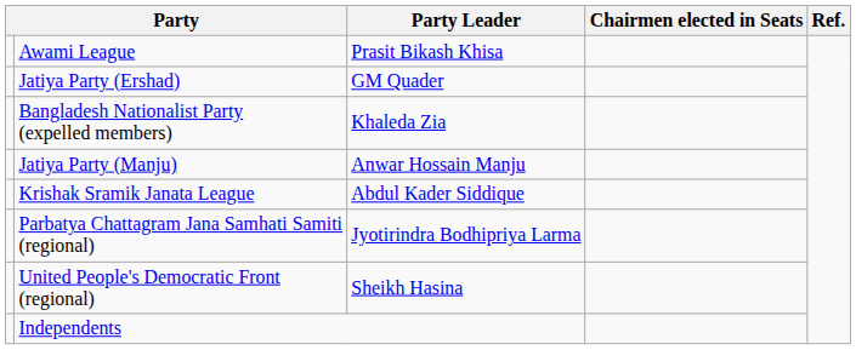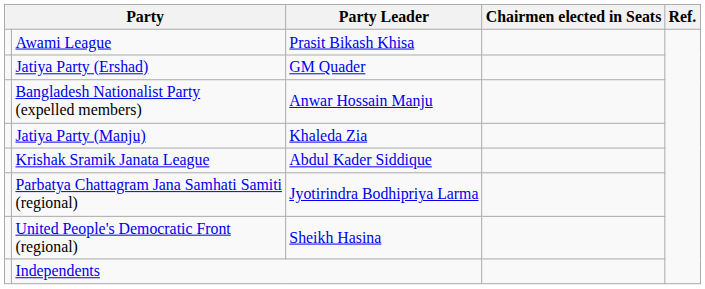Bangladesh Nationalist Party (expelled members) | Party Leader: Khaleda Zia -> Anwar Hossain Manju
Jatiya Party (Manju) | Party Leader: Anwar Hossain Manju -> Khaleda Zia
